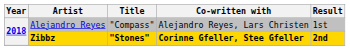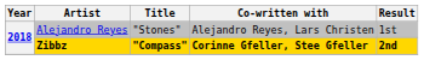Alejandro Reyes | Title: "Compass" -> "Stones"
Zibbz | Title: "Stones" -> "Compass"
